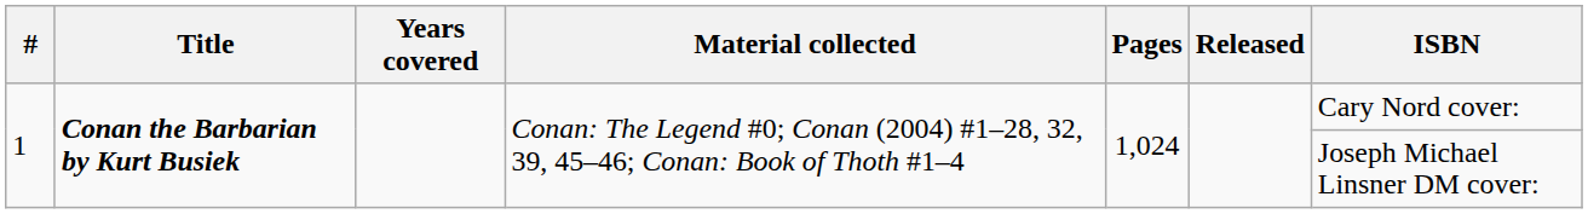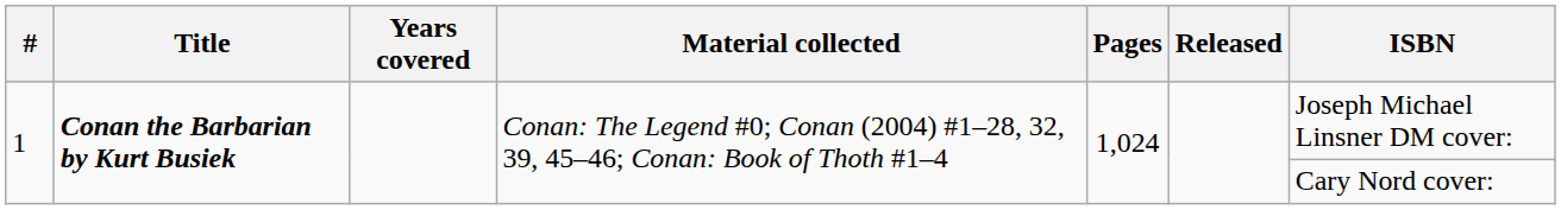row 2 | ISBN: Cary Nord cover: -> Joseph Michael Linsner DM cover:
row 3 | ISBN: Joseph Michael Linsner DM cover: -> Cary Nord cover:
